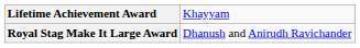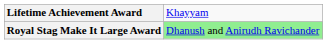Royal Stag Make It Large Award | column 2: no background -> lightgreen background
